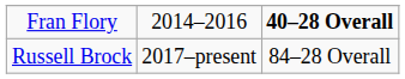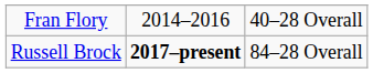row 1 | column 3: bold -> normal
row 2 | column 2: normal -> bold
